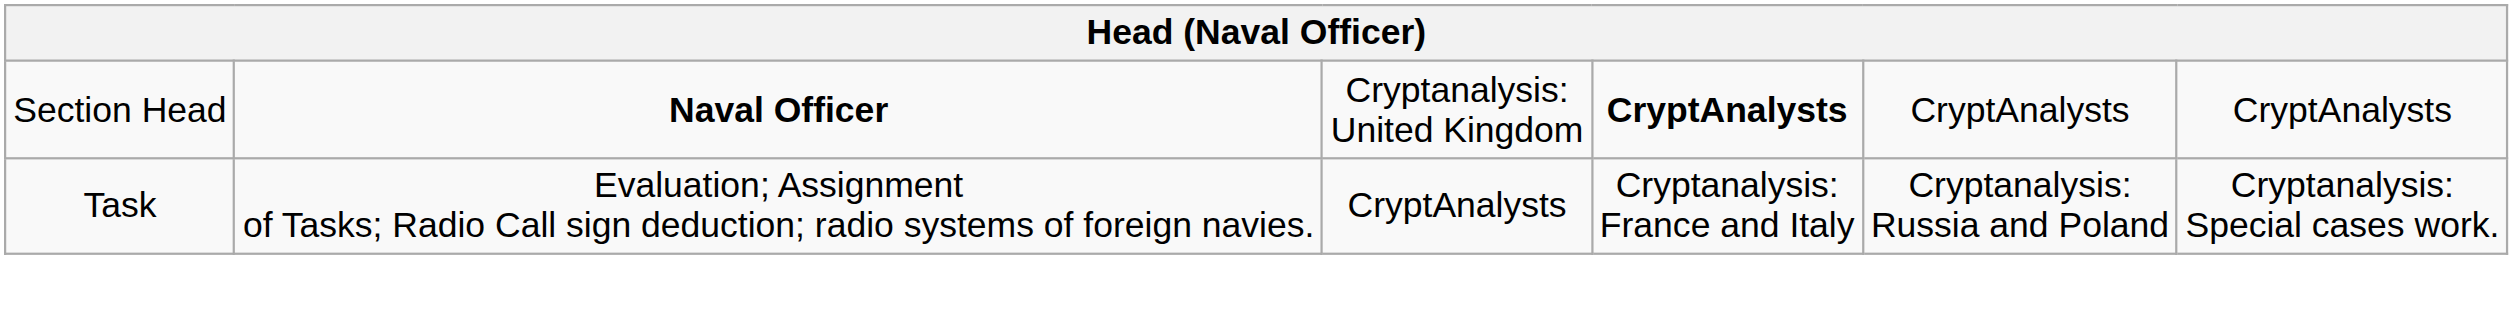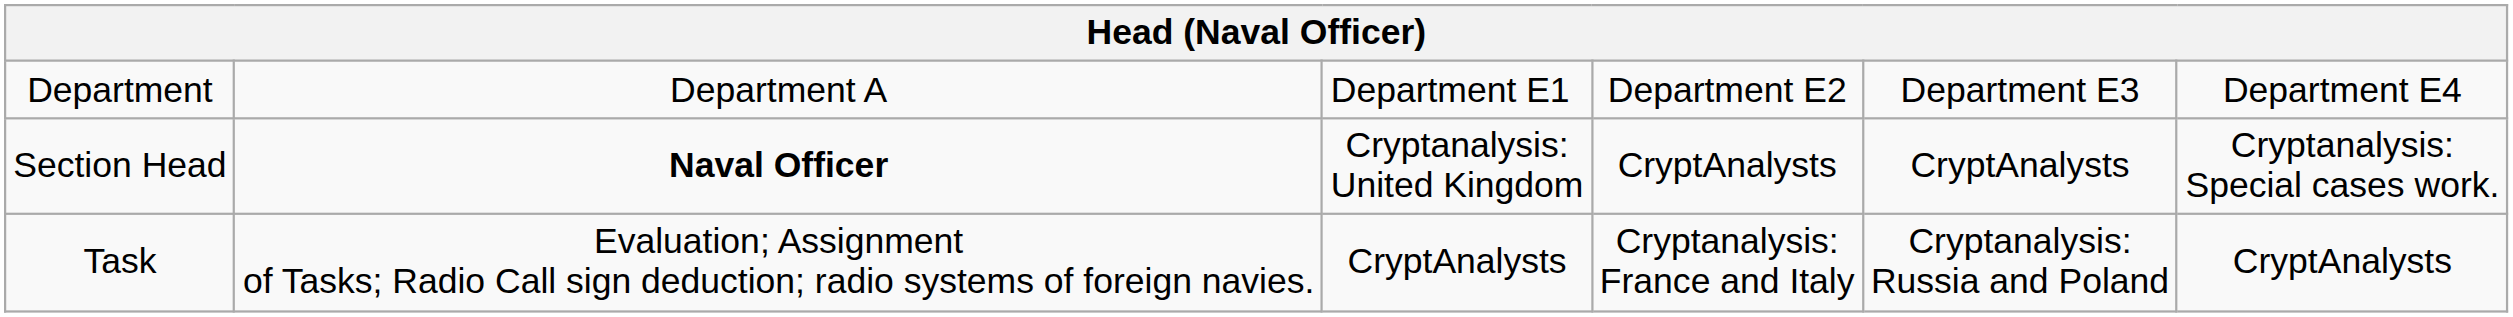+ row: Department | Department A | Department E1 | Department E2 | Department E3 | Department E4
Section Head | column 4: bold -> normal
Section Head | column 6: CryptAnalysts -> Cryptanalysis: Special cases work.
Task | column 6: Cryptanalysis: Special cases work. -> CryptAnalysts
